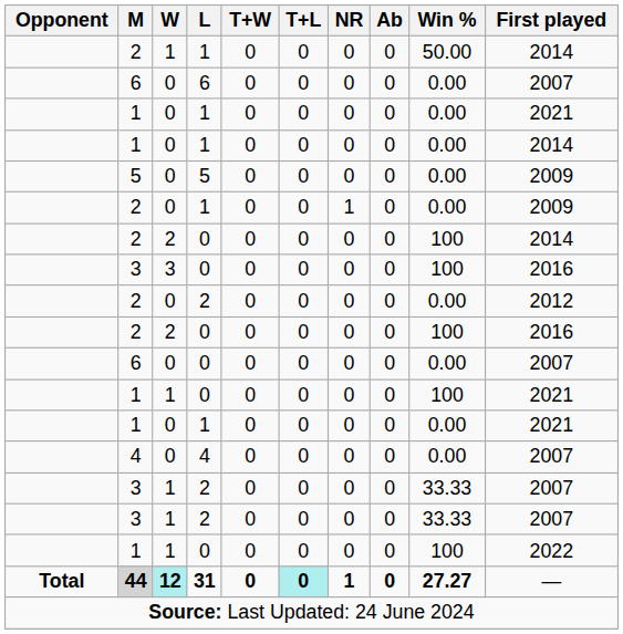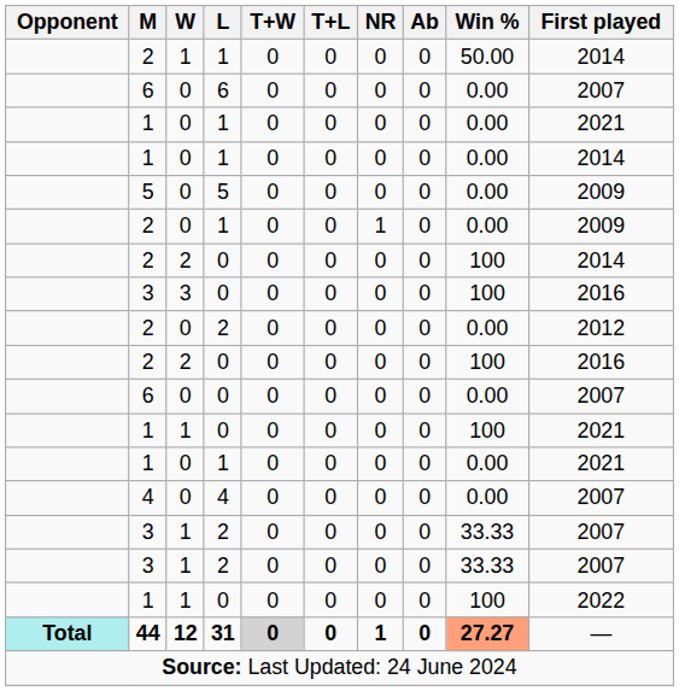44 | Opponent: no background -> paleturquoise background
44 | M: lightgrey background -> no background
44 | W: paleturquoise background -> no background
44 | T+W: no background -> lightgrey background
44 | T+L: paleturquoise background -> no background
44 | Win %: no background -> lightsalmon background
